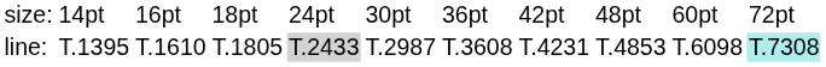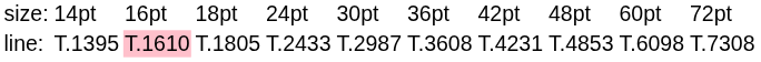line: | column 3: no background -> pink background
line: | column 5: lightgrey background -> no background
line: | column 11: paleturquoise background -> no background
